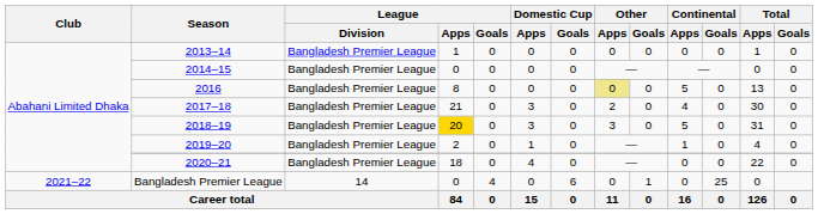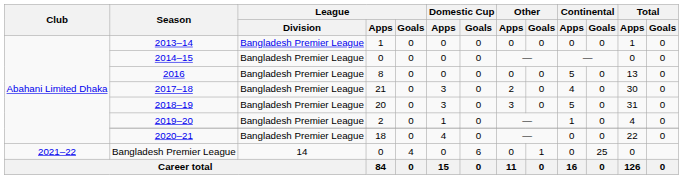2016 | Other / Apps: khaki background -> no background
2018–19 | League / Apps: gold background -> no background
